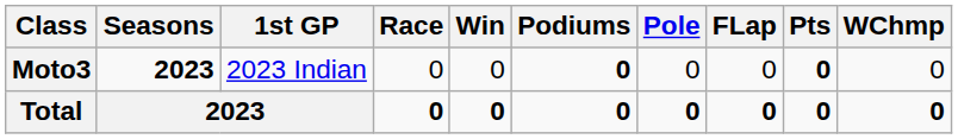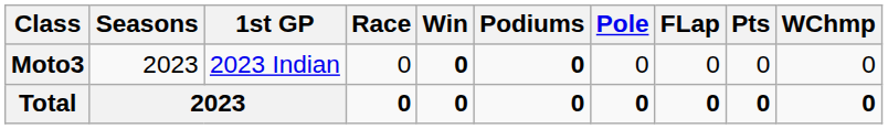Moto3 | Seasons: bold -> normal
Moto3 | Win: normal -> bold
Moto3 | Pts: bold -> normal
